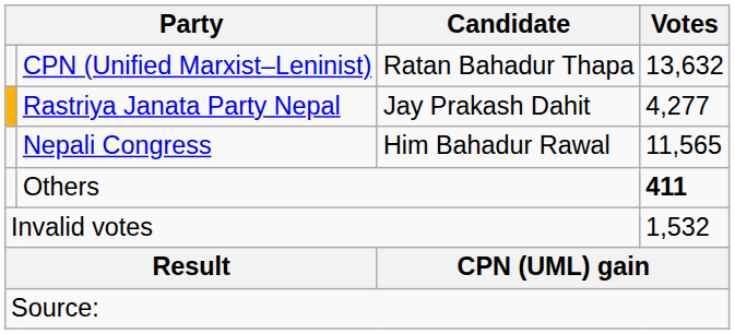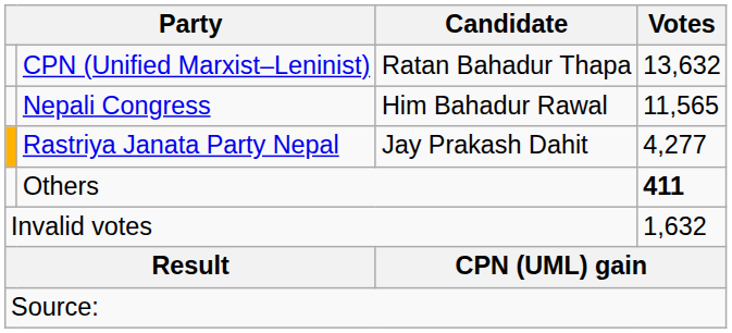rows swapped: Nepali Congress <-> Rastriya Janata Party Nepal
Invalid votes | Votes: 1,532 -> 1,632
